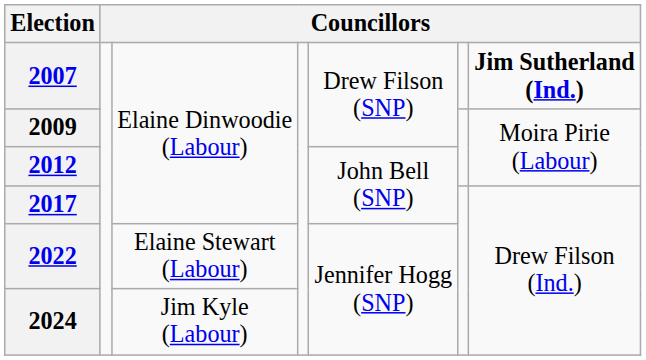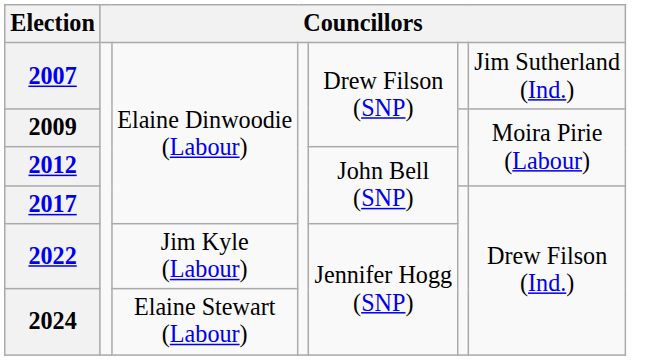2007 | column 7: bold -> normal
2022 | column 3: Elaine Stewart (Labour) -> Jim Kyle (Labour)
2024 | column 3: Jim Kyle (Labour) -> Elaine Stewart (Labour)
